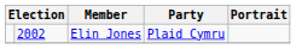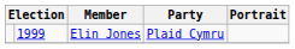Elin Jones | column 2: 2002 -> 1999
